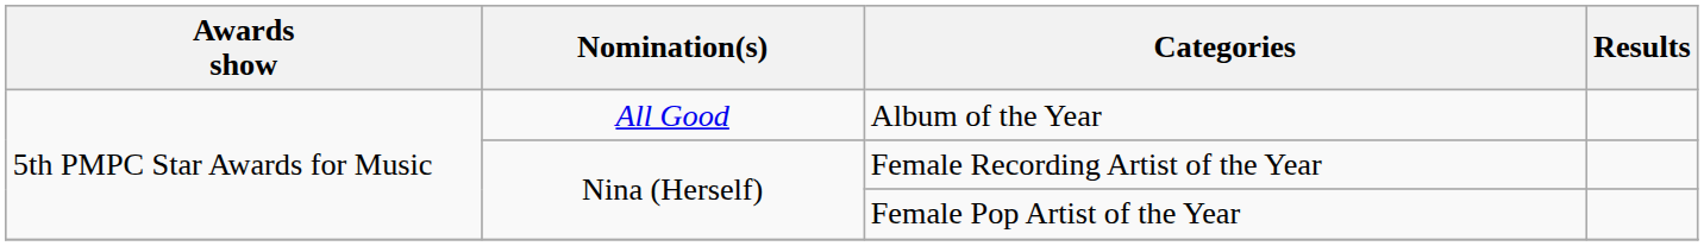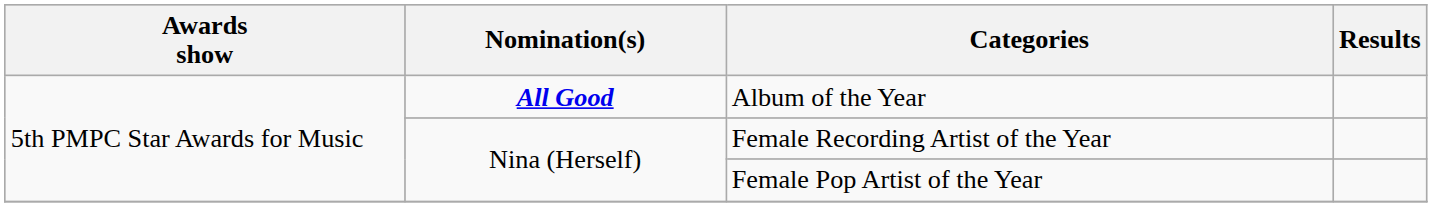Album of the Year | Nomination(s): normal -> bold
